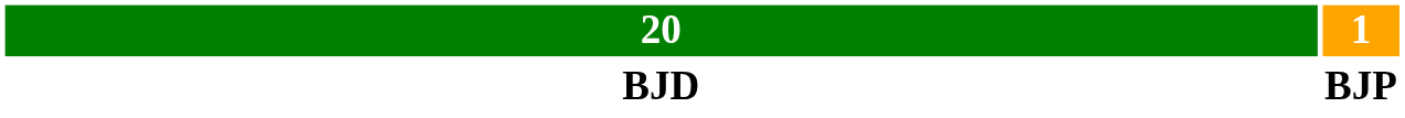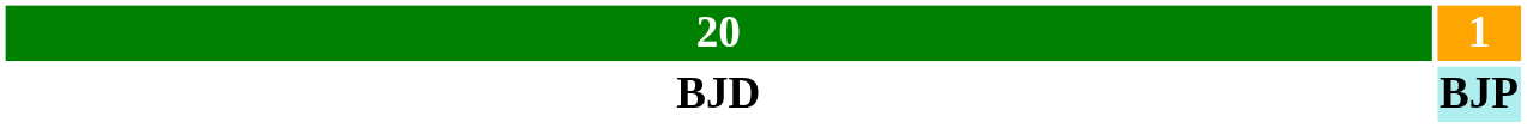BJD | 1: no background -> paleturquoise background
